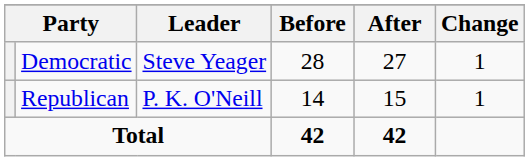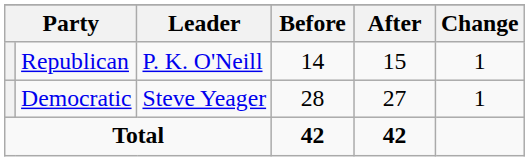rows swapped: Democratic <-> Republican
